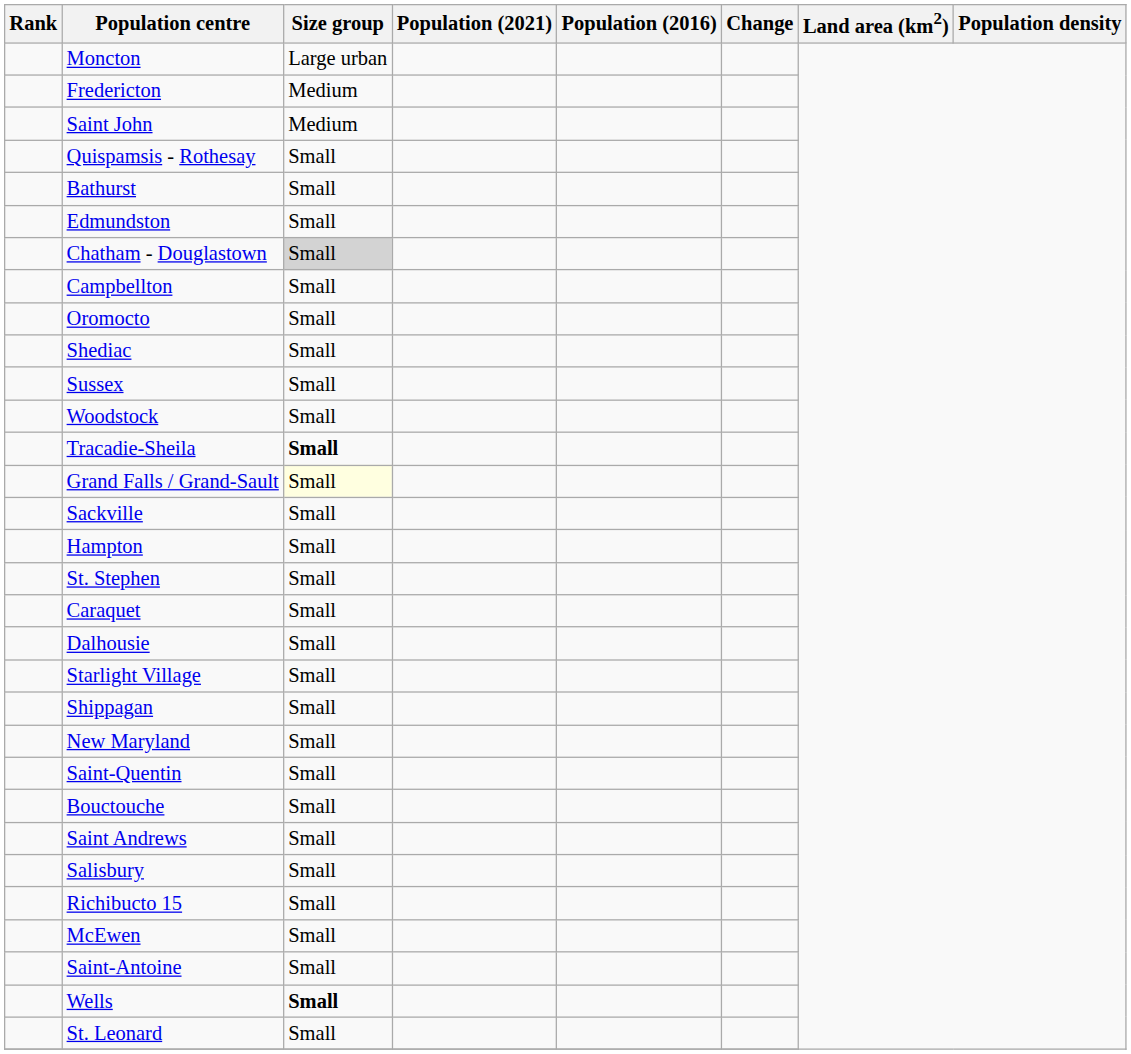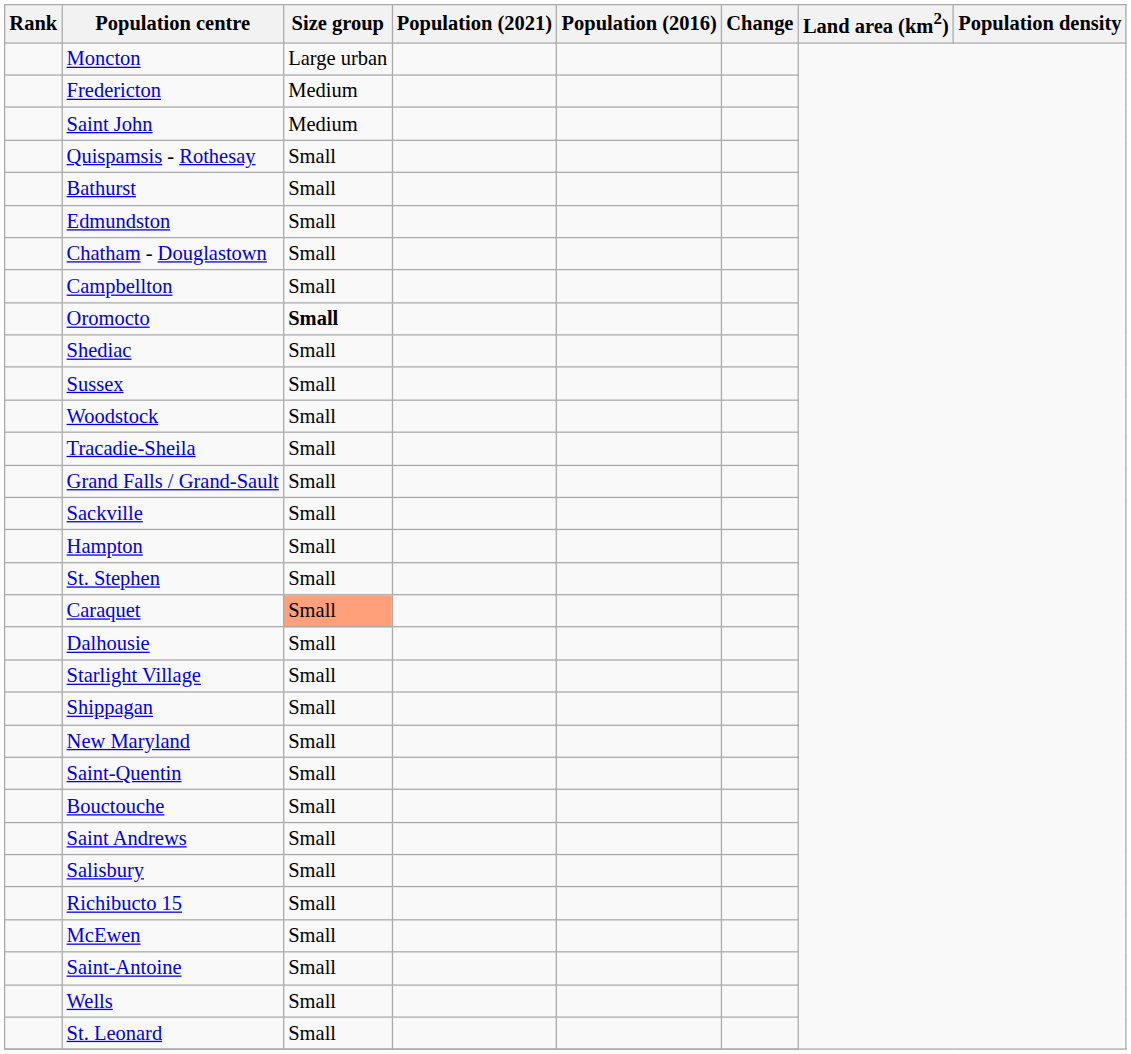Chatham - Douglastown | Size group: lightgrey background -> no background
Oromocto | Size group: normal -> bold
Tracadie-Sheila | Size group: bold -> normal
Grand Falls / Grand-Sault | Size group: lightyellow background -> no background
Caraquet | Size group: no background -> lightsalmon background
Wells | Size group: bold -> normal
